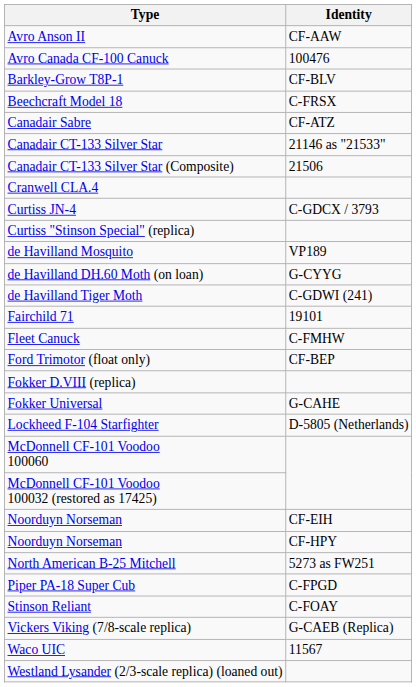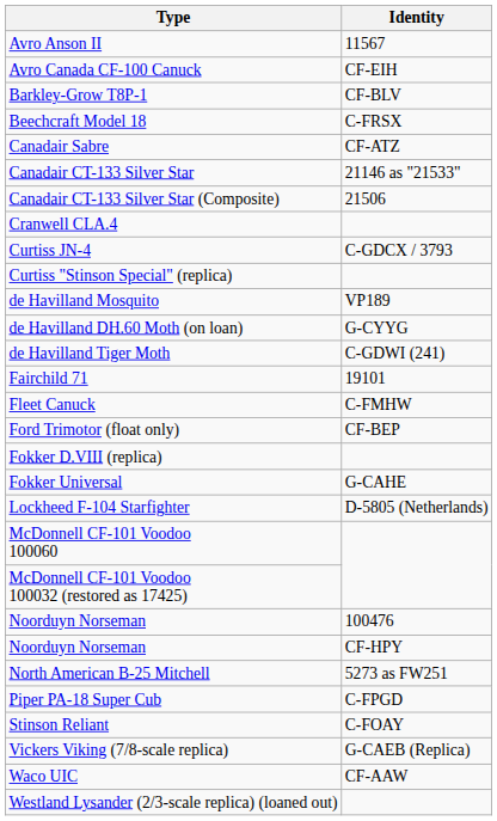row 2 | Identity: CF-AAW -> 11567
row 3 | Identity: 100476 -> CF-EIH
row 23 | Identity: CF-EIH -> 100476
row 29 | Identity: 11567 -> CF-AAW
